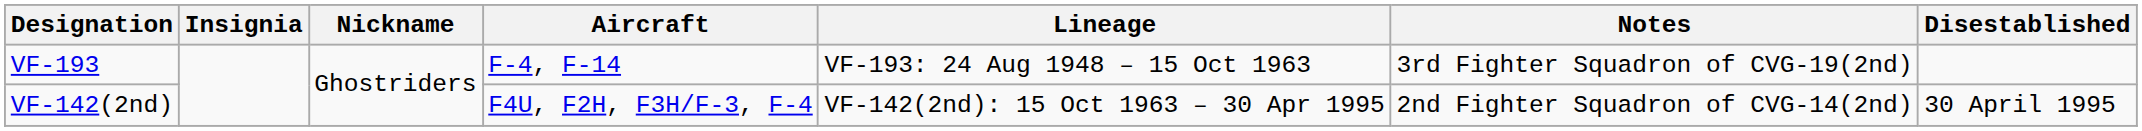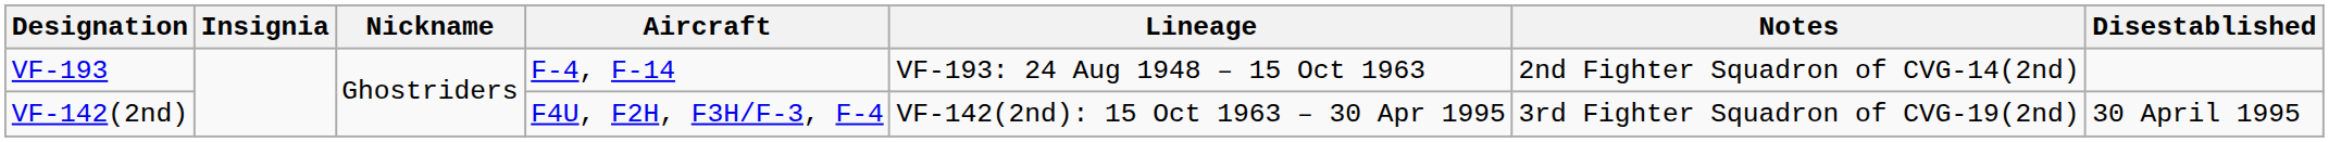VF-193 | Notes: 3rd Fighter Squadron of CVG-19(2nd) -> 2nd Fighter Squadron of CVG-14(2nd)
VF-142(2nd) | Notes: 2nd Fighter Squadron of CVG-14(2nd) -> 3rd Fighter Squadron of CVG-19(2nd)
